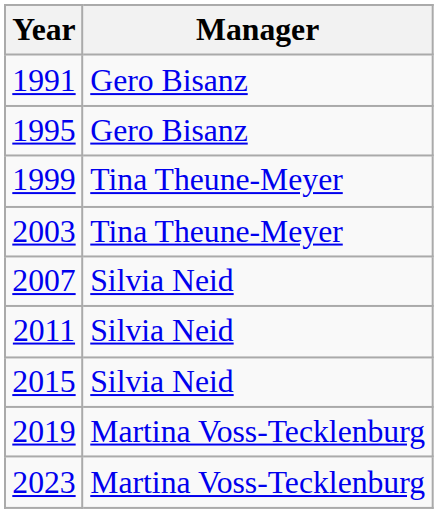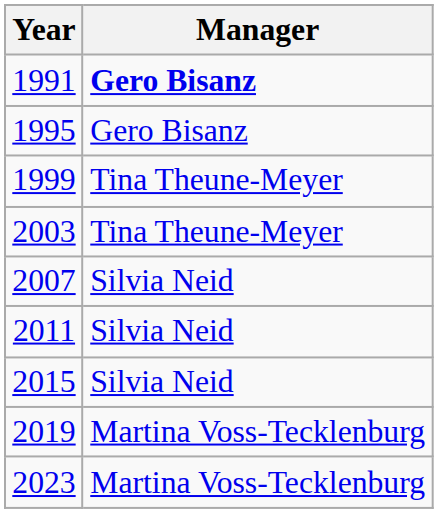1991 | Manager: normal -> bold
